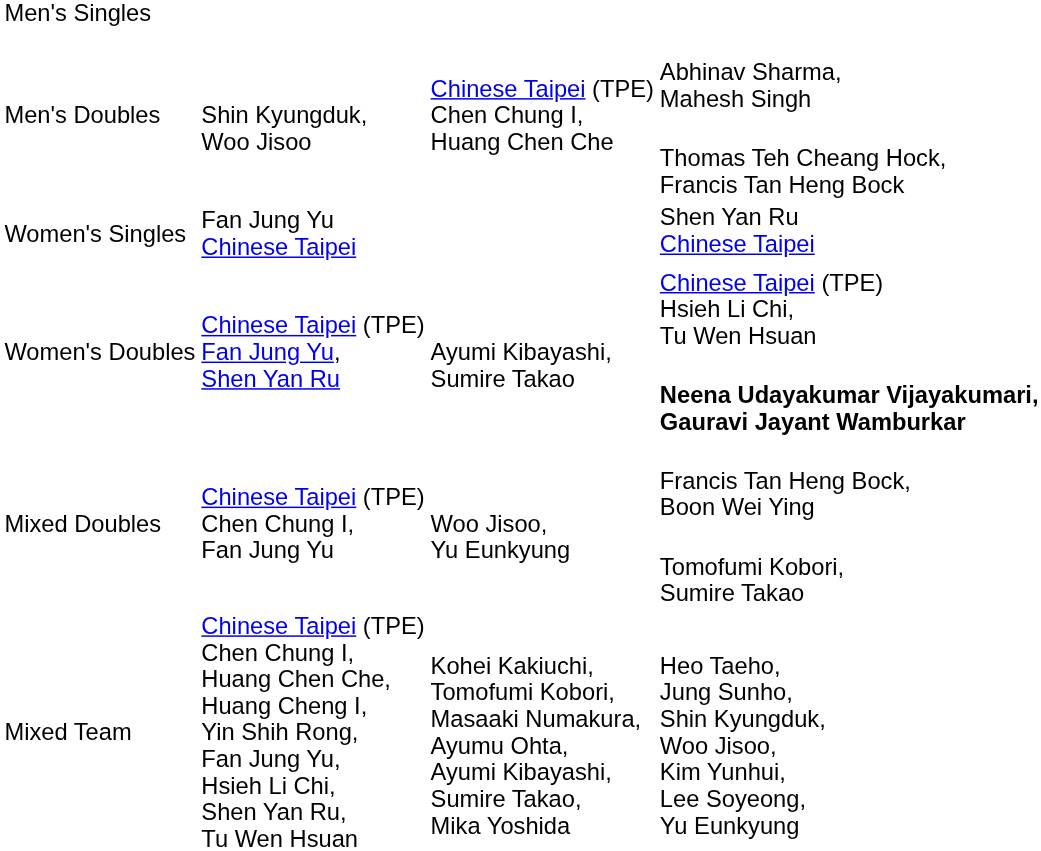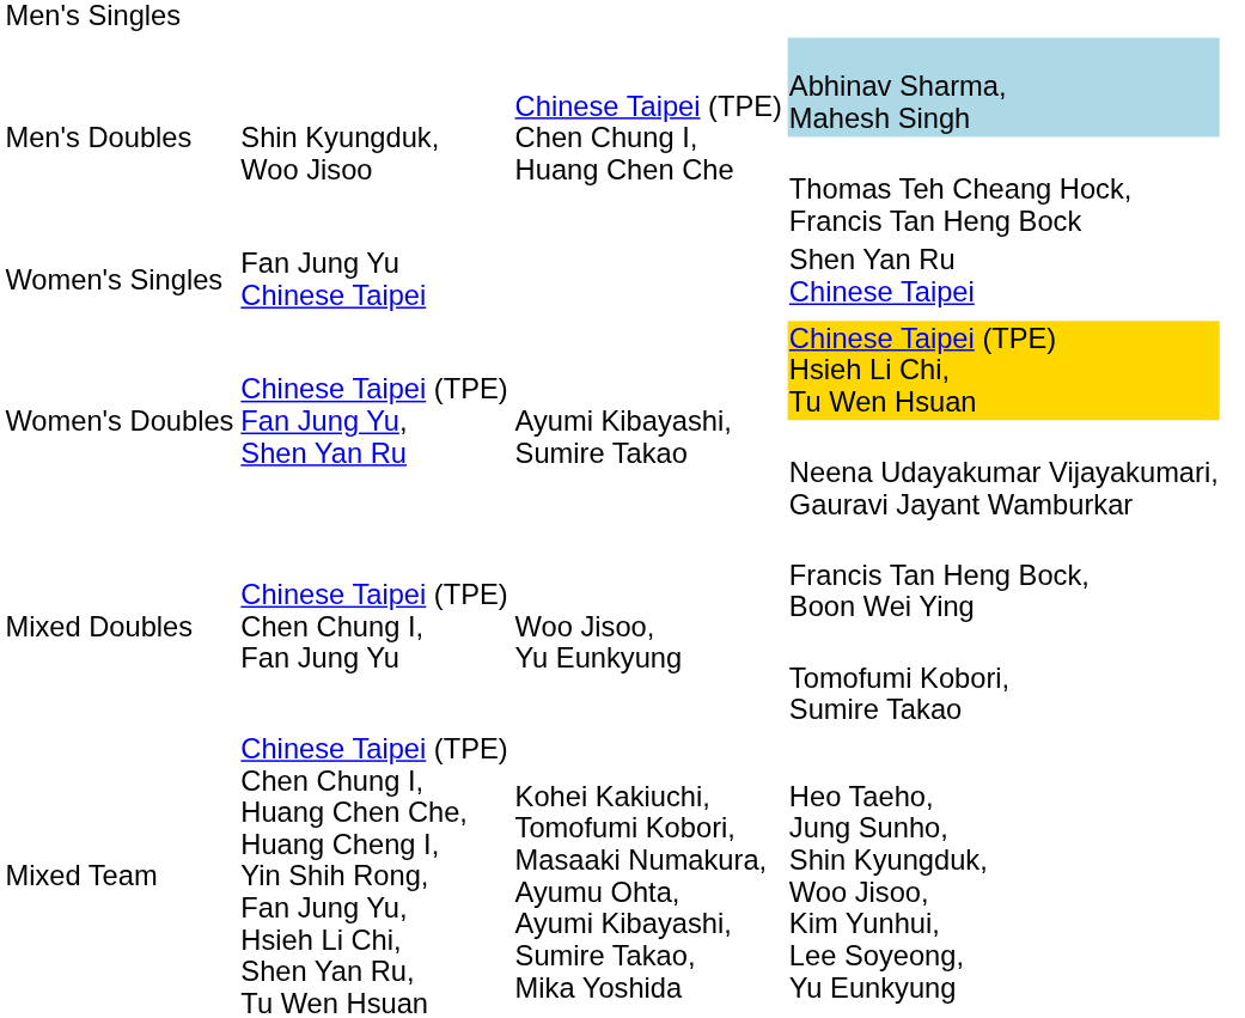Abhinav Sharma, Mahesh Singh | column 4: no background -> lightblue background
Chinese Taipei (TPE) Hsieh Li Chi, Tu Wen Hsuan | column 4: no background -> gold background
Neena Udayakumar Vijayakumari, Gauravi Jayant Wamburkar | column 4: bold -> normal
